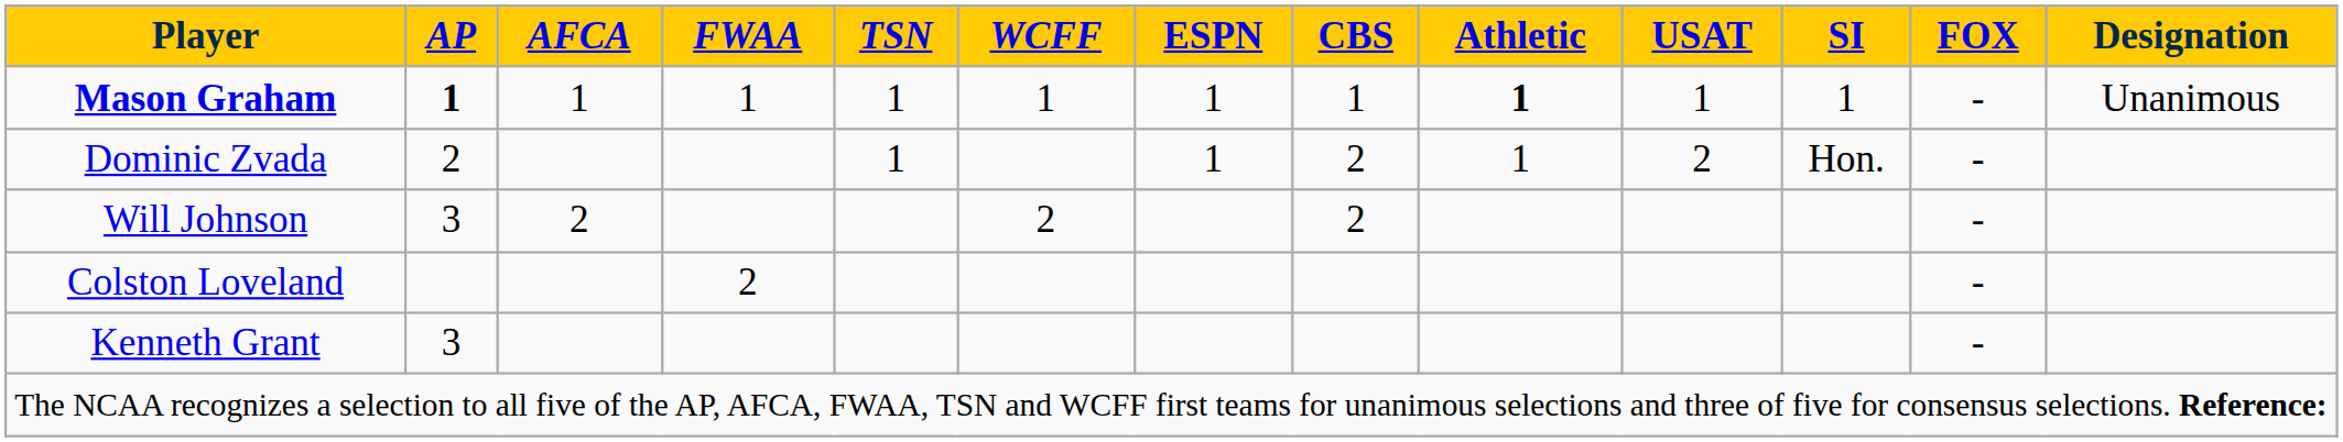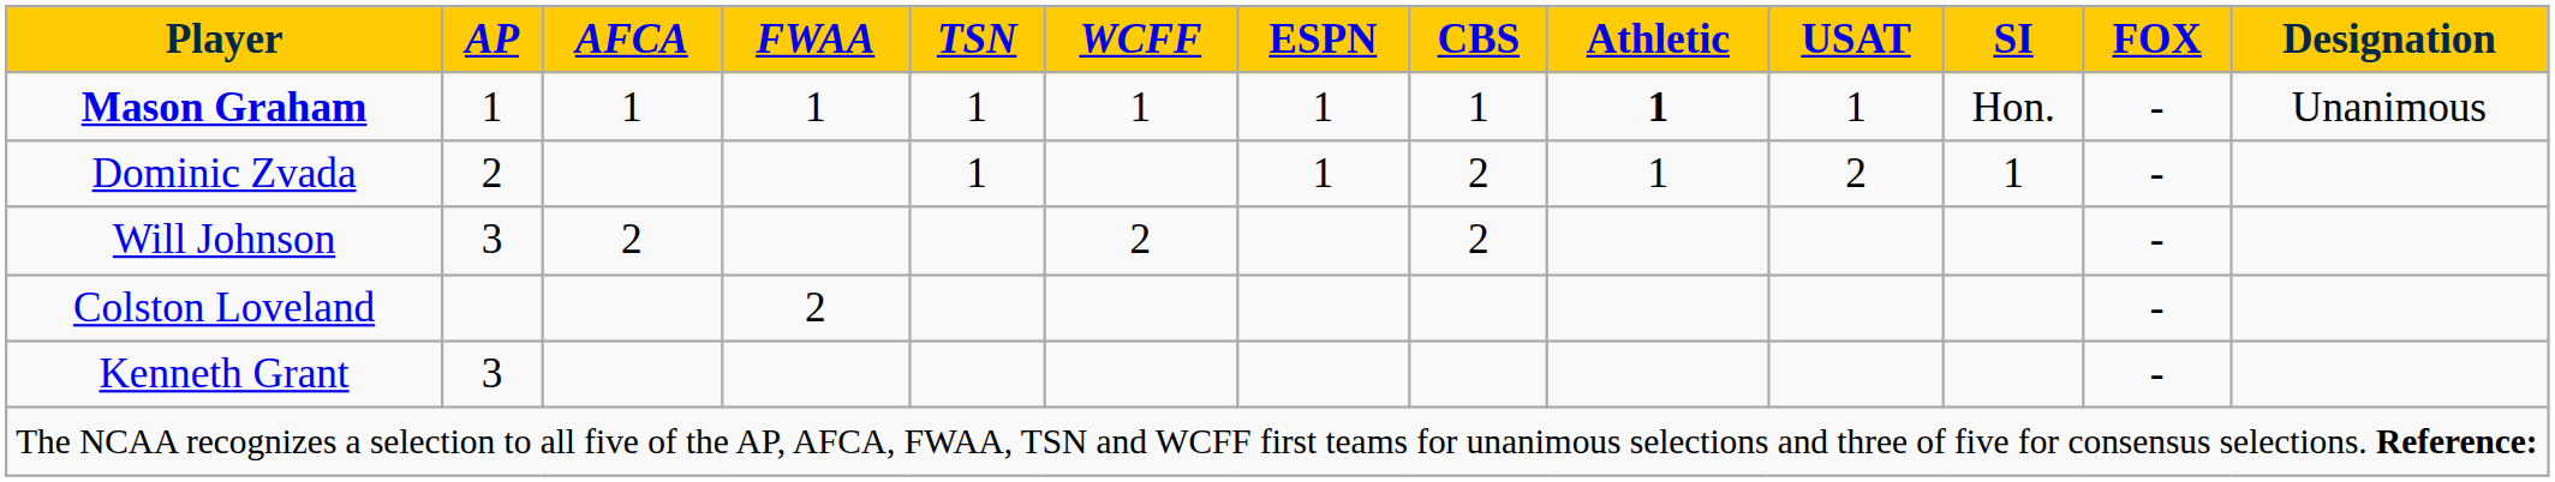Mason Graham | AP: bold -> normal
Mason Graham | SI: 1 -> Hon.
Dominic Zvada | SI: Hon. -> 1
